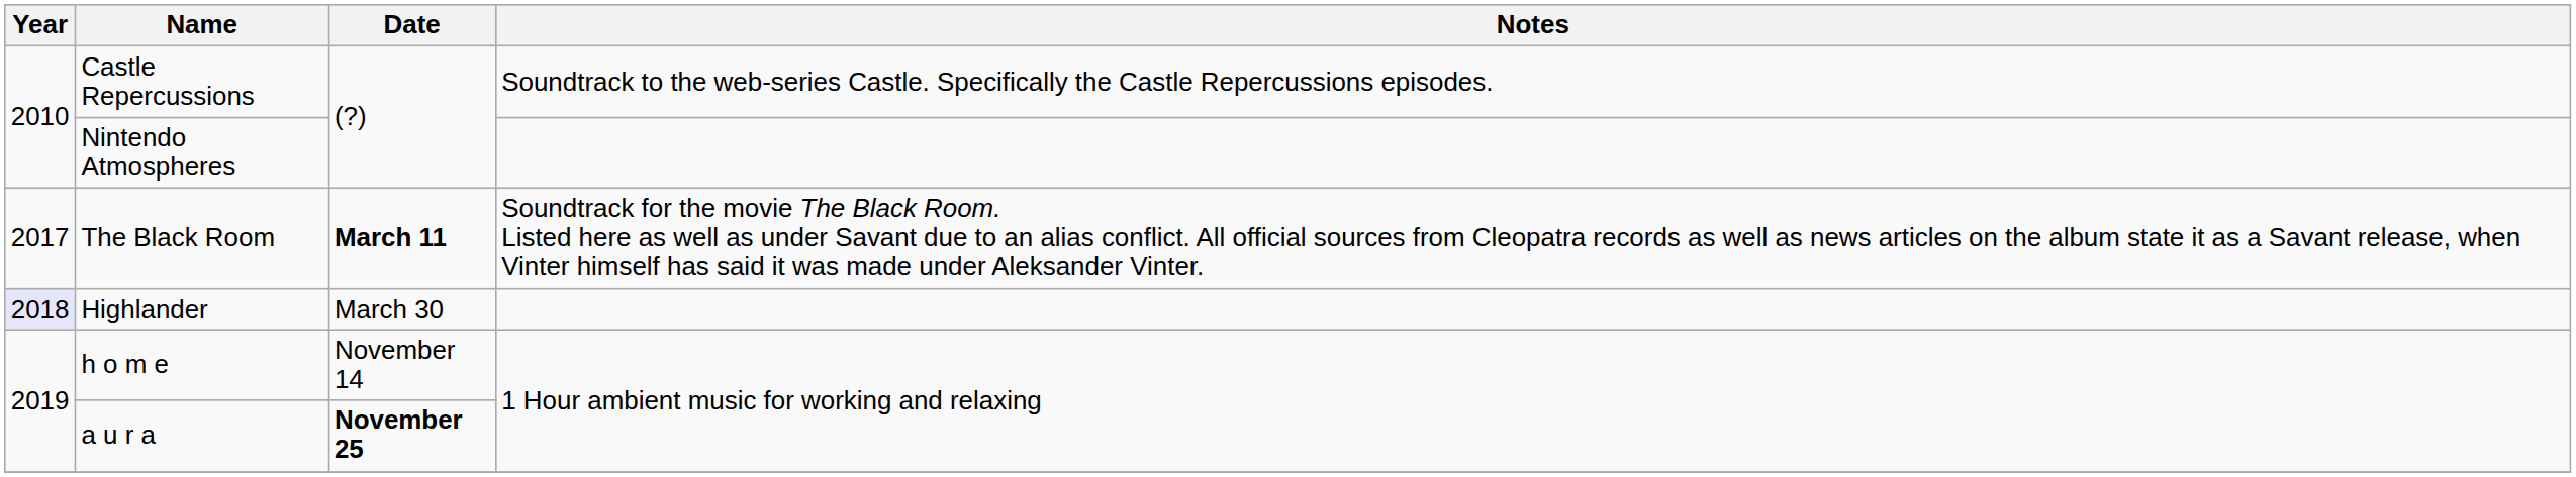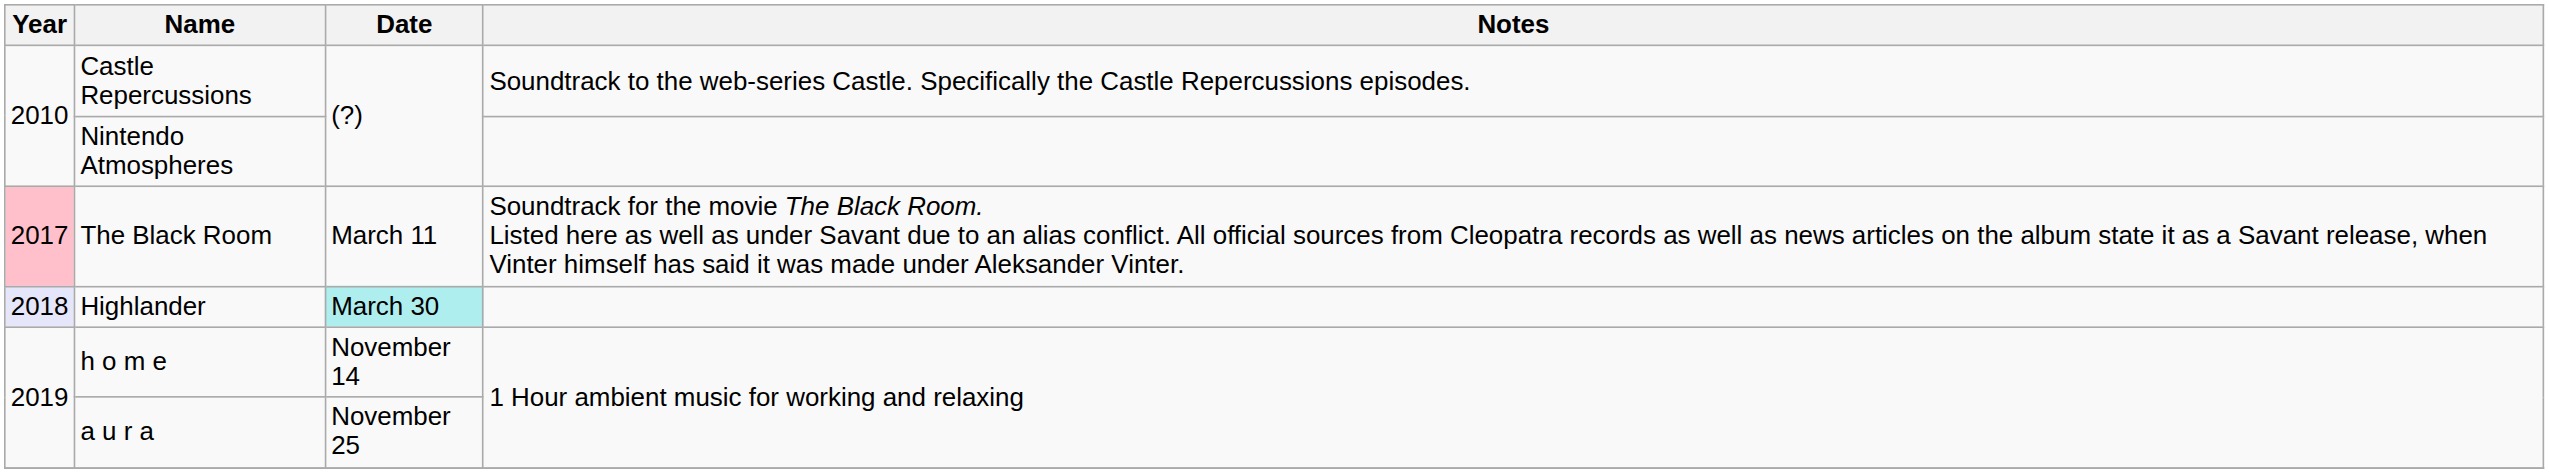The Black Room | Year: no background -> pink background
The Black Room | Date: bold -> normal
Highlander | Date: no background -> paleturquoise background
a u r a | Date: bold -> normal
